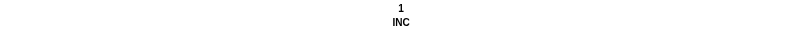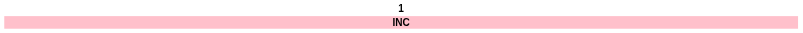row 2 | column 1: no background -> pink background
